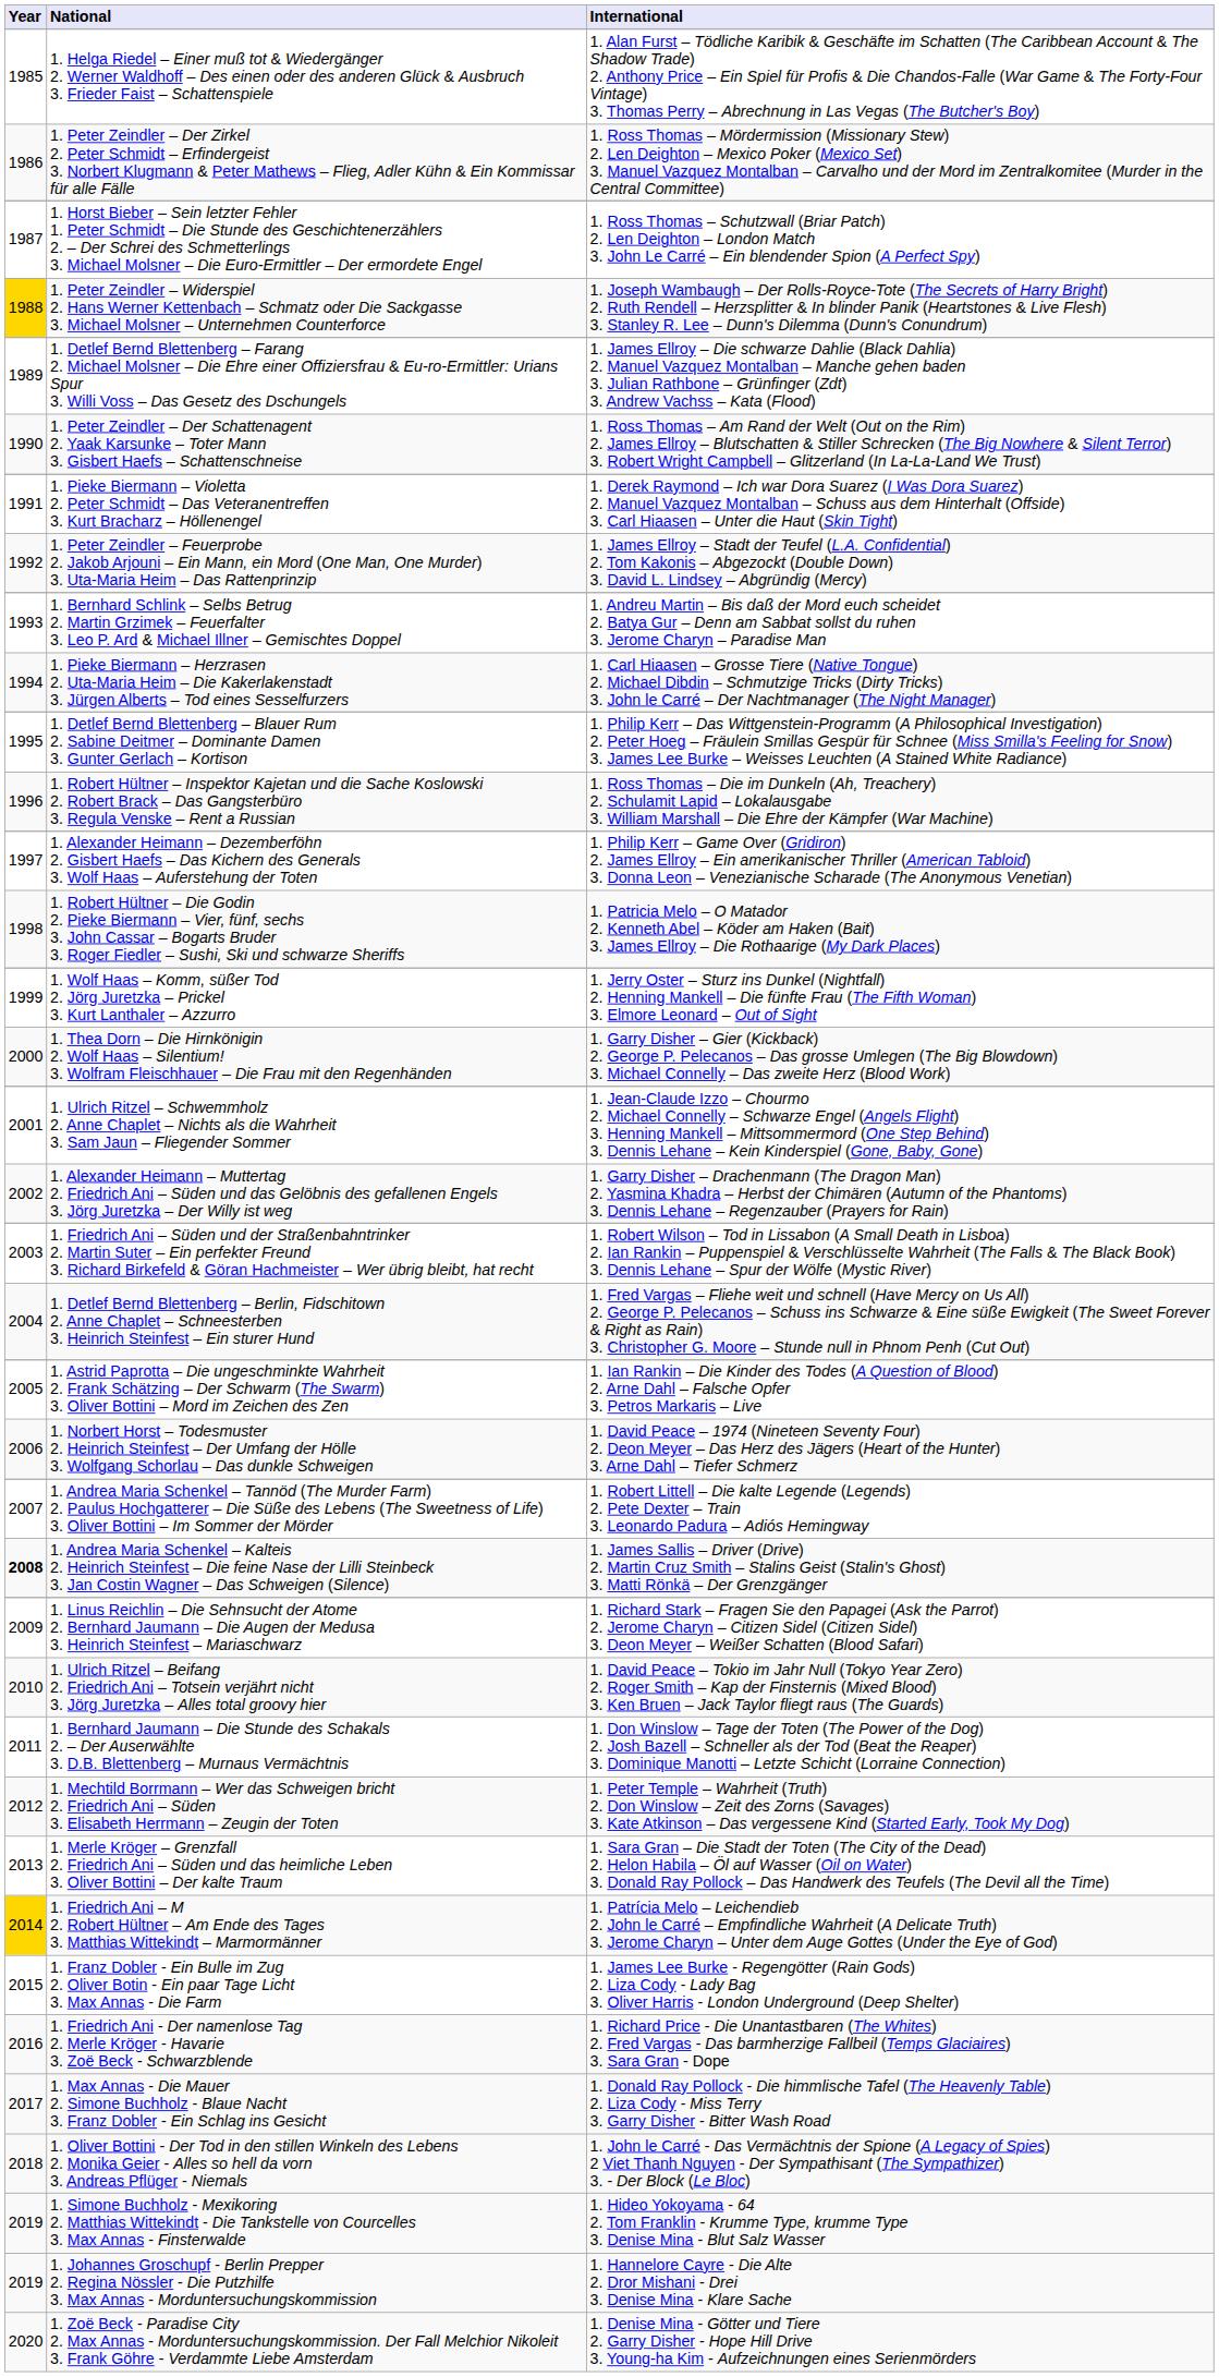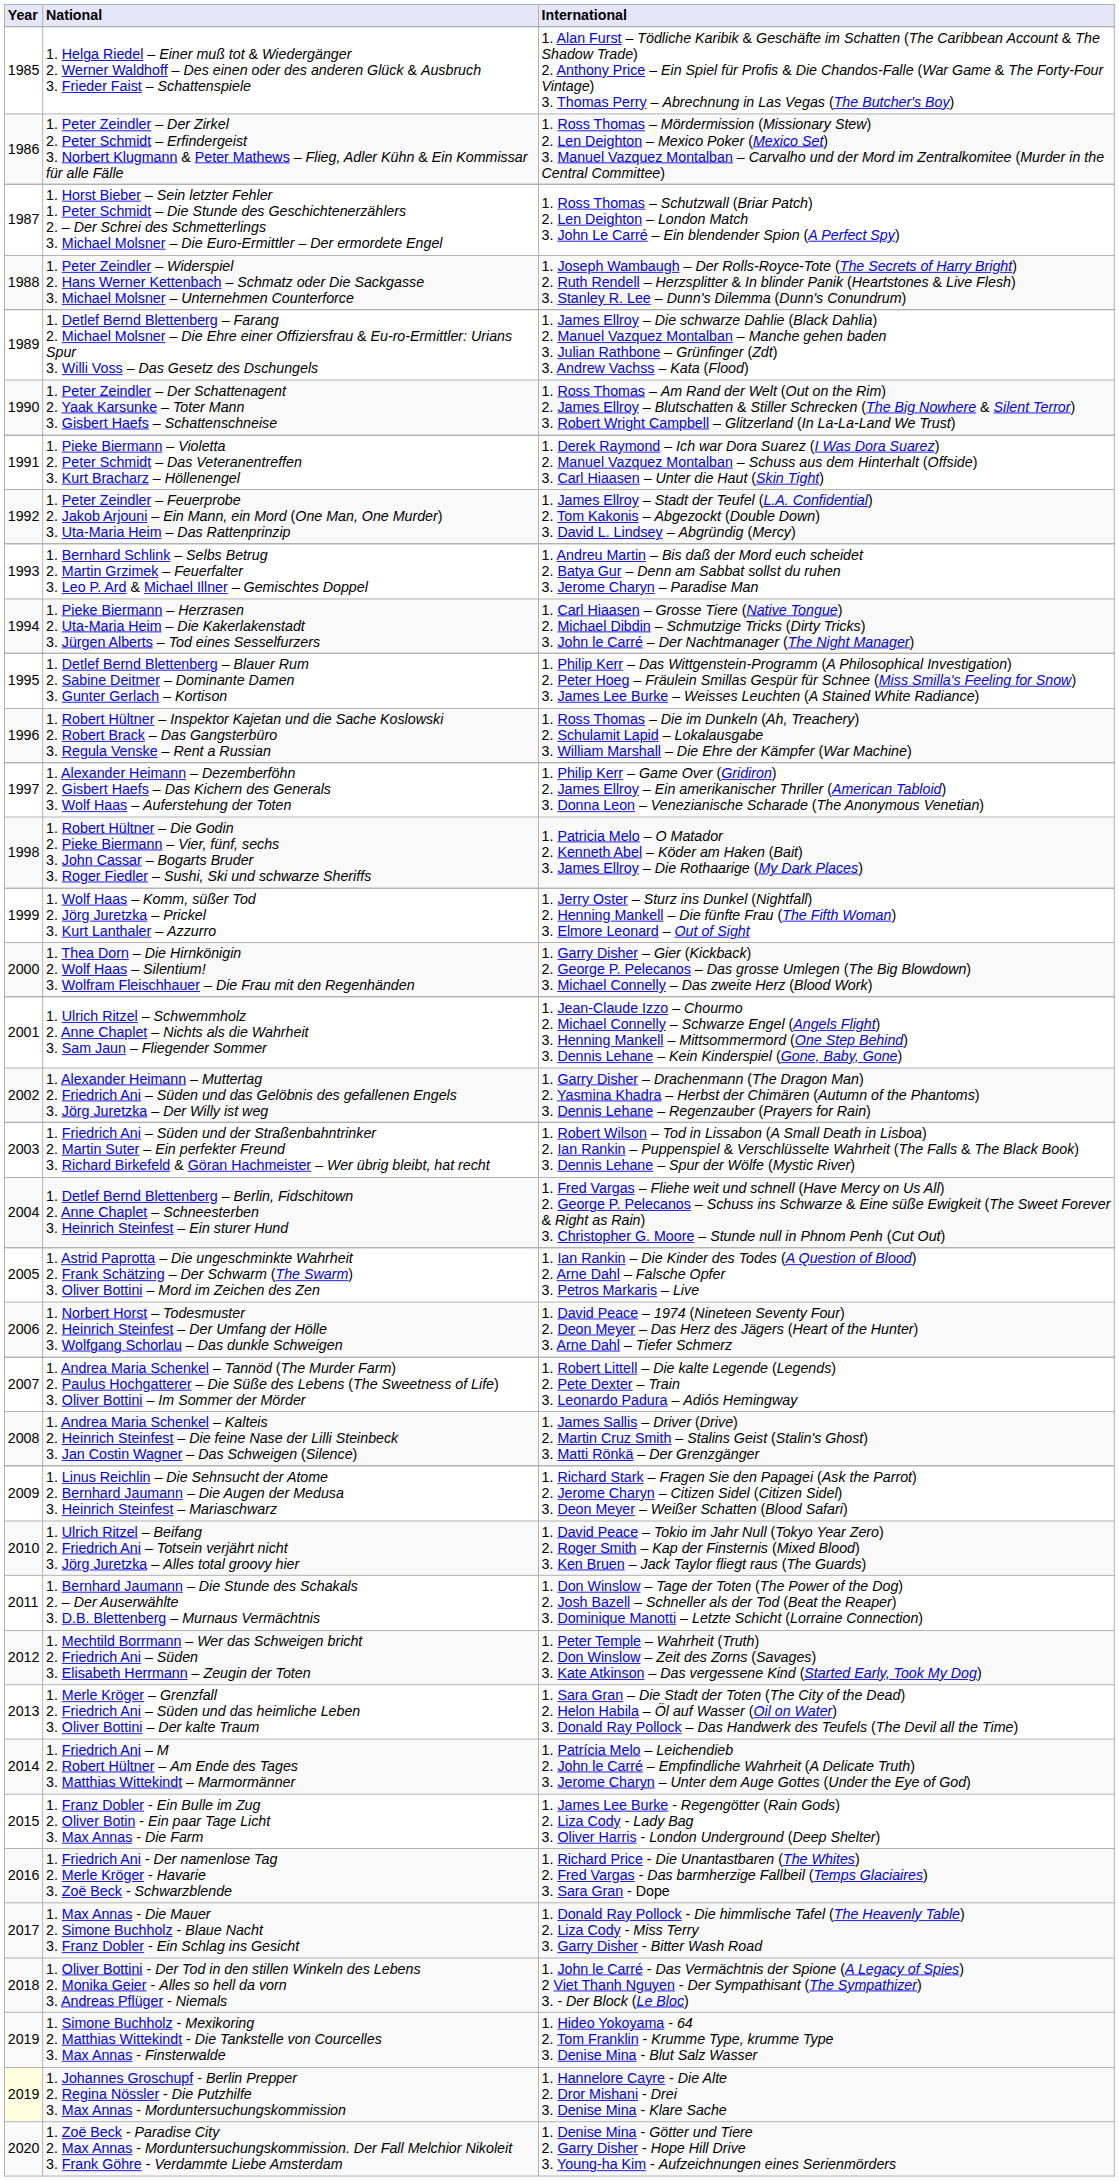row 5 | Year: gold background -> no background
row 25 | Year: bold -> normal
row 31 | Year: gold background -> no background
row 37 | Year: no background -> lightyellow background
